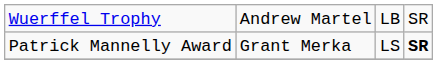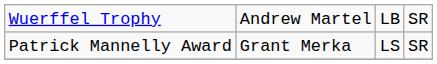Patrick Mannelly Award | column 4: bold -> normal
